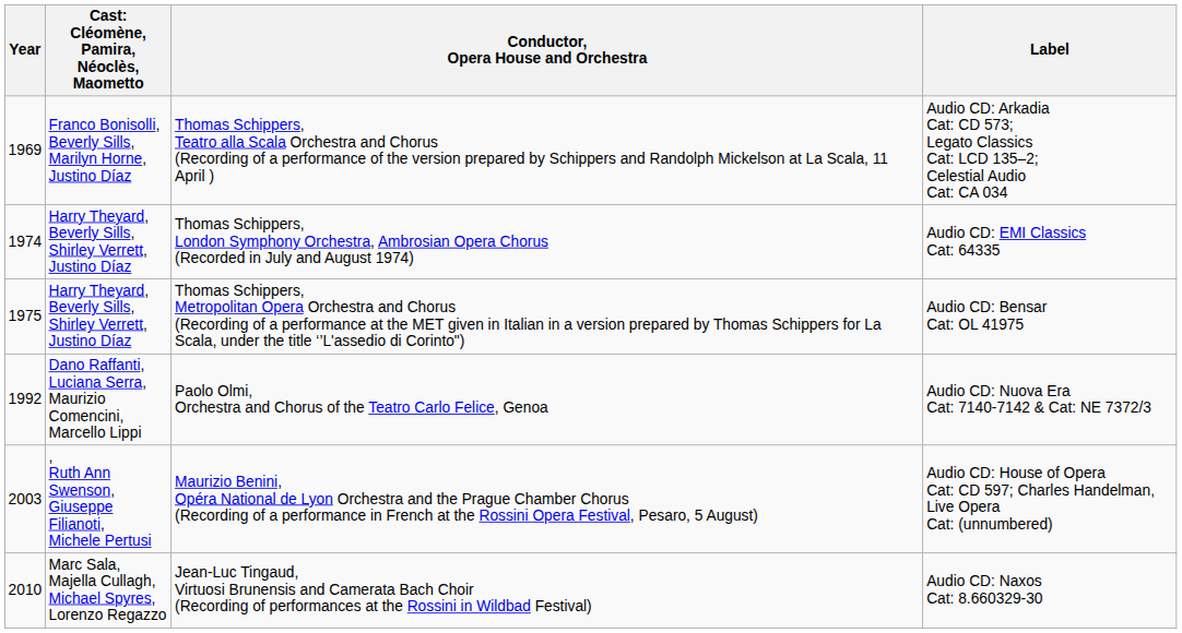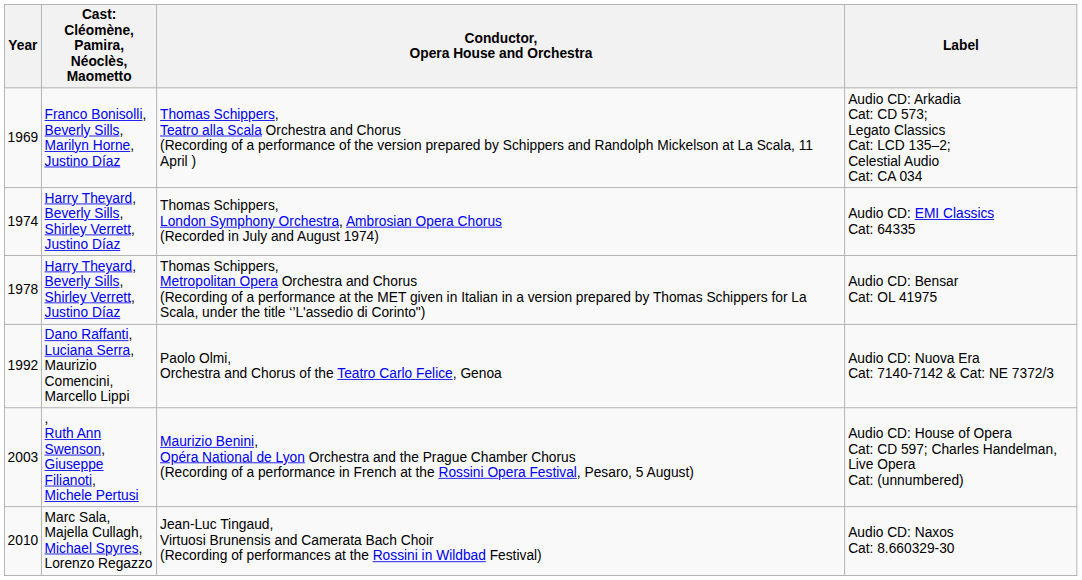row 4 | Year: 1975 -> 1978
